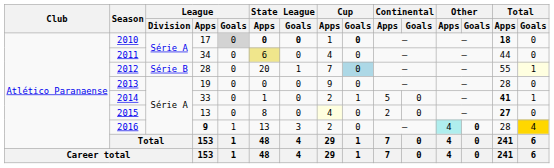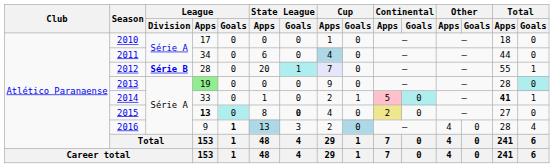2010 | League / Goals: lightgrey background -> no background
2010 | State League / Apps: bold -> normal
2010 | State League / Goals: bold -> normal
2010 | Cup / Goals: bold -> normal
2010 | Total / Apps: bold -> normal
2011 | State League / Apps: khaki background -> no background
2011 | Cup / Apps: no background -> lightblue background
2012 | League / Division: normal -> bold
2012 | State League / Goals: no background -> paleturquoise background
2012 | Cup / Apps: no background -> lavender background
2012 | Cup / Goals: lightblue background -> no background
2012 | Total / Goals: lightyellow background -> no background
2013 | League / Apps: no background -> lightgreen background
2013 | Total / Goals: no background -> paleturquoise background
2014 | Continental / Apps: no background -> pink background
2014 | Continental / Goals: no background -> paleturquoise background
2015 | League / Apps: normal -> bold
2015 | League / Goals: no background -> paleturquoise background
2015 | State League / Goals: normal -> bold
2015 | Cup / Apps: lightyellow background -> no background
2015 | Continental / Apps: no background -> khaki background
2015 | Total / Apps: bold -> normal
2016 | League / Apps: bold -> normal
2016 | League / Goals: normal -> bold
2016 | State League / Apps: no background -> lightblue background
2016 | Cup / Goals: no background -> lightblue background
2016 | Other / Apps: paleturquoise background -> no background
2016 | Other / Goals: bold -> normal
2016 | Total / Goals: gold background -> no background
